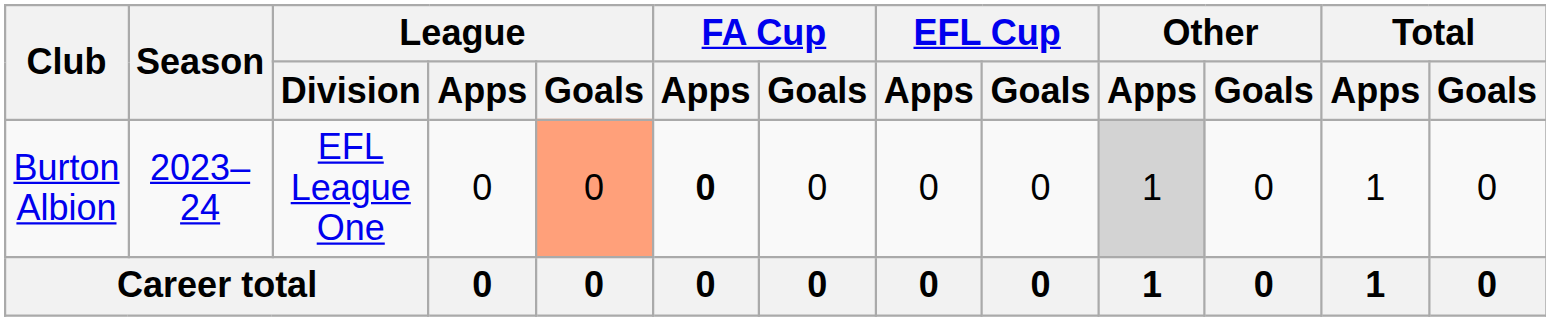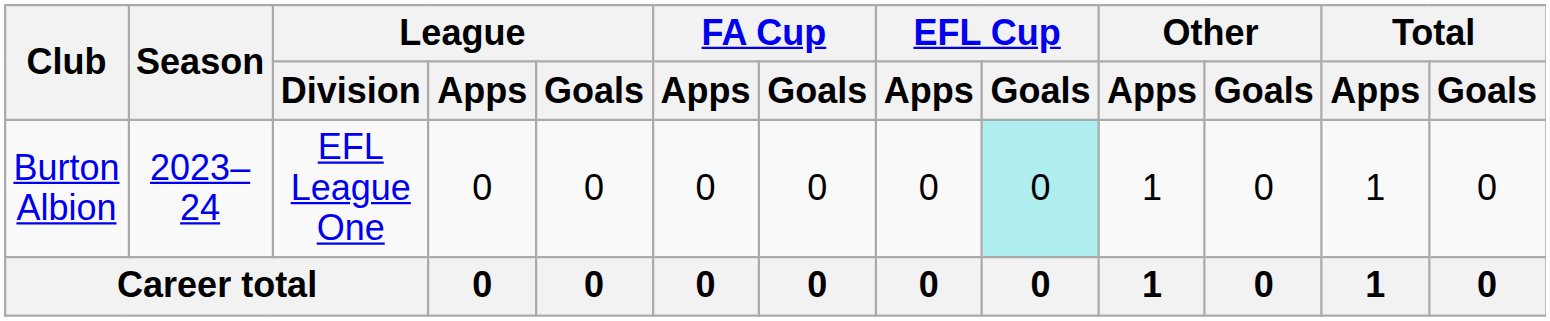Burton Albion | League / Goals: lightsalmon background -> no background
Burton Albion | FA Cup / Apps: bold -> normal
Burton Albion | EFL Cup / Goals: no background -> paleturquoise background
Burton Albion | Other / Apps: lightgrey background -> no background
